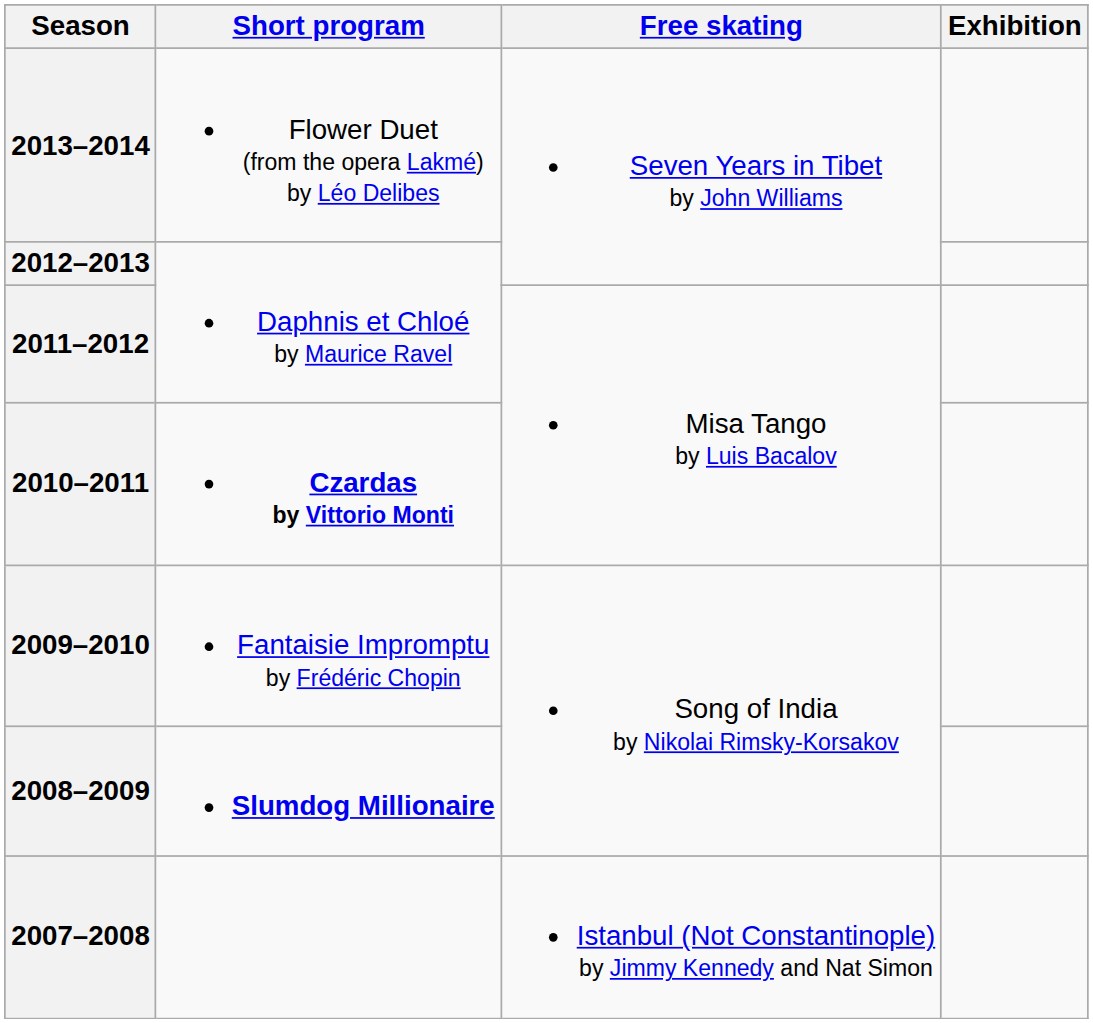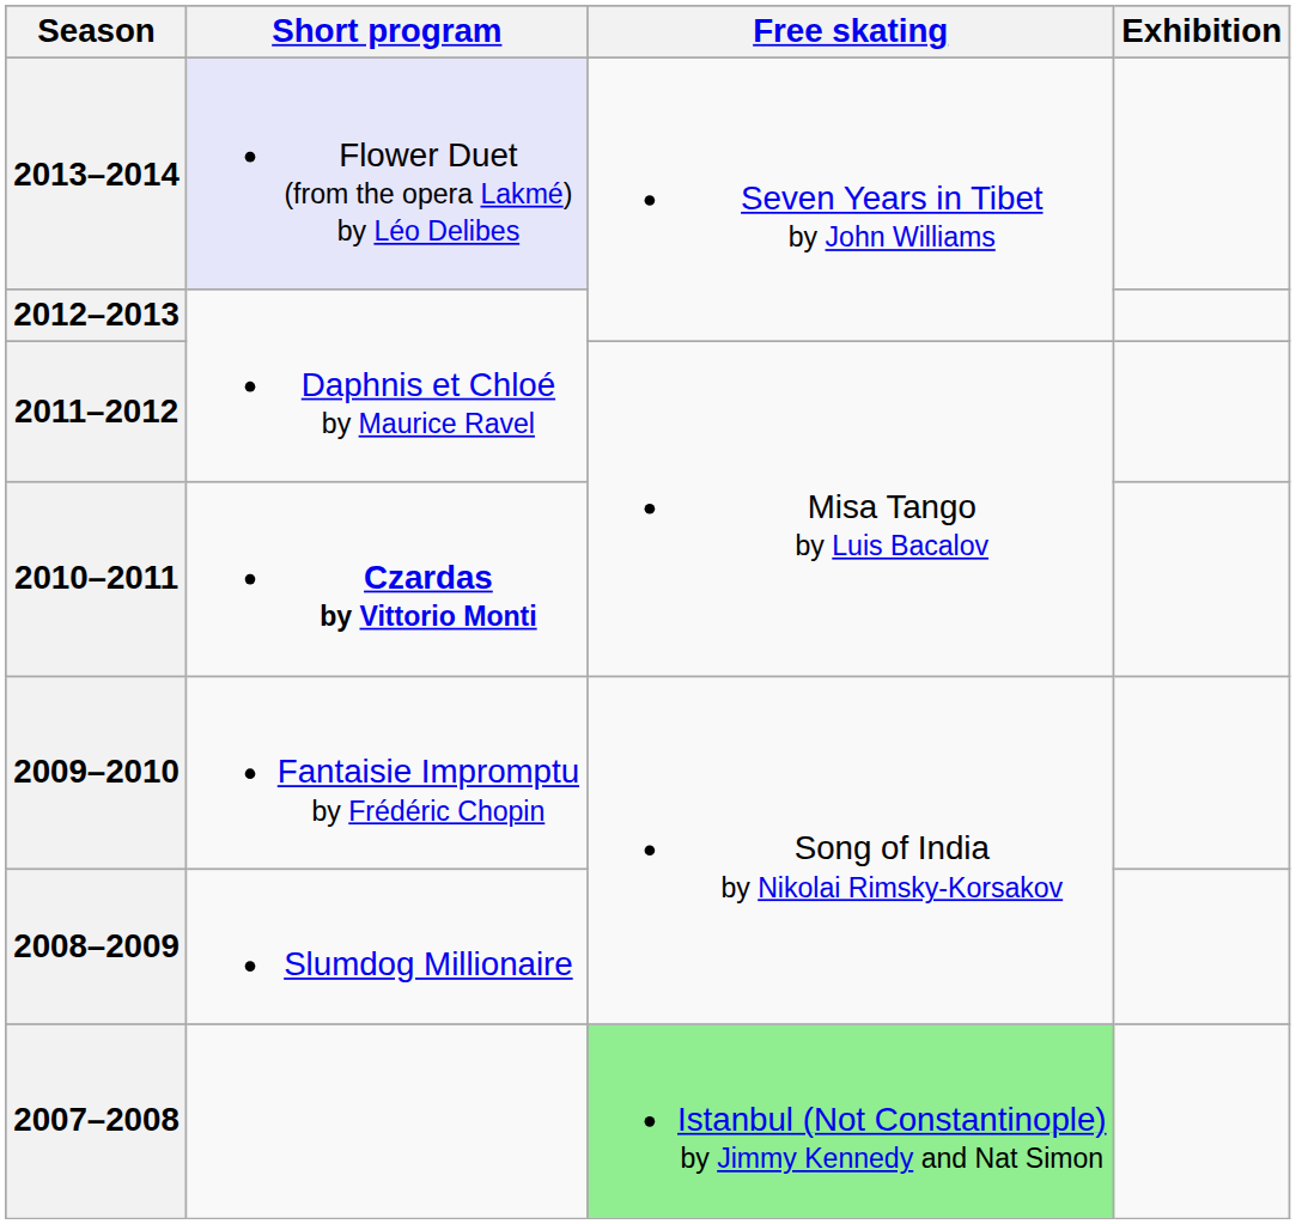2013–2014 | Short program: no background -> lavender background
2008–2009 | Short program: bold -> normal
2007–2008 | Free skating: no background -> lightgreen background
